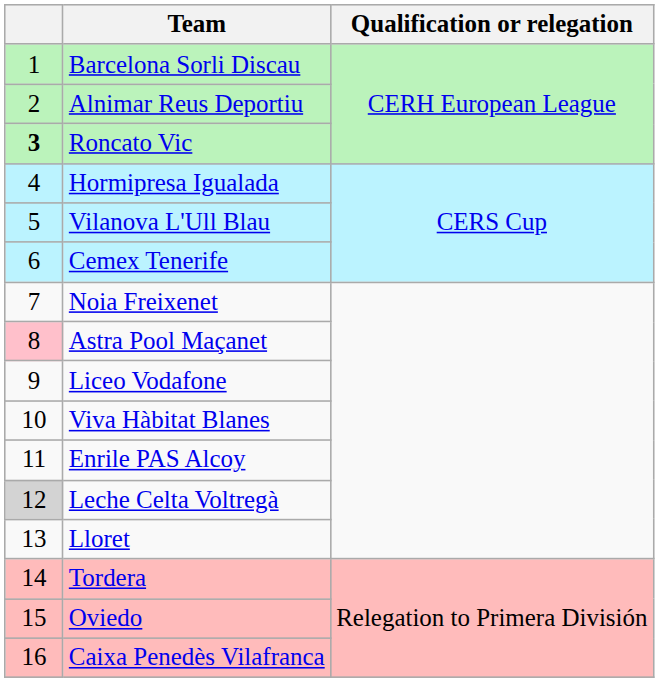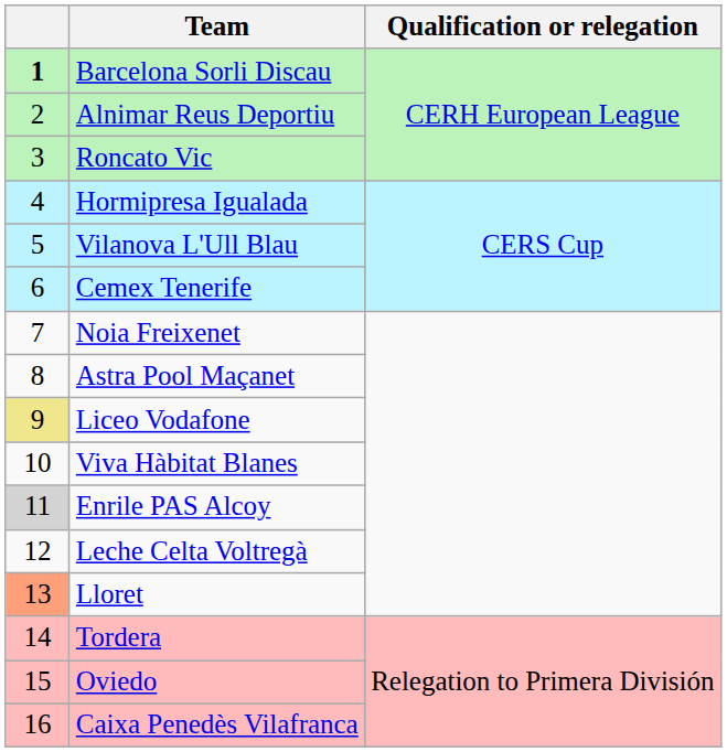Barcelona Sorli Discau | column 1: normal -> bold
Roncato Vic | column 1: bold -> normal
Astra Pool Maçanet | column 1: pink background -> no background
Liceo Vodafone | column 1: no background -> khaki background
Enrile PAS Alcoy | column 1: no background -> lightgrey background
Leche Celta Voltregà | column 1: lightgrey background -> no background
Lloret | column 1: no background -> lightsalmon background
